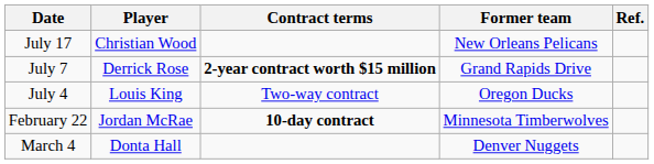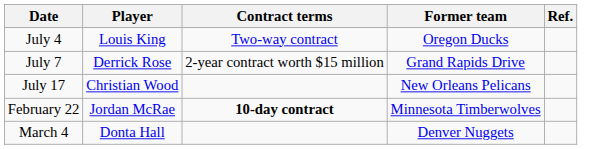rows swapped: July 4 <-> July 17
July 7 | Contract terms: bold -> normal
